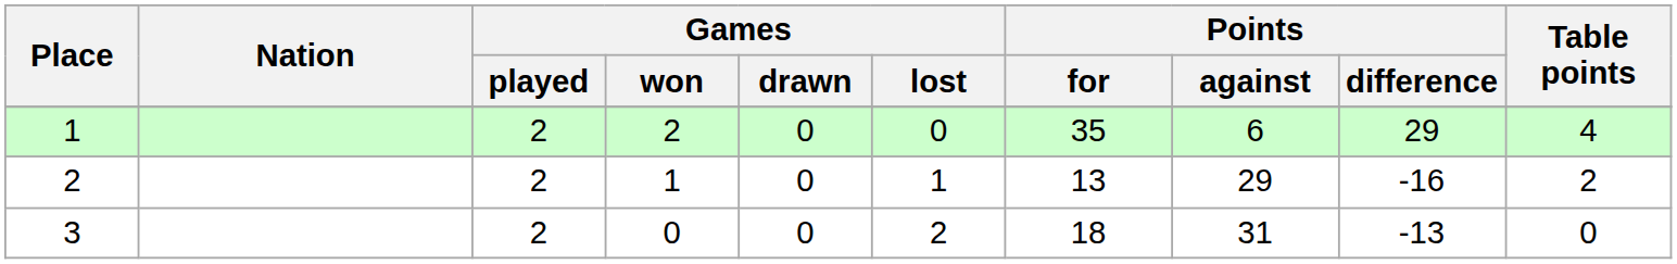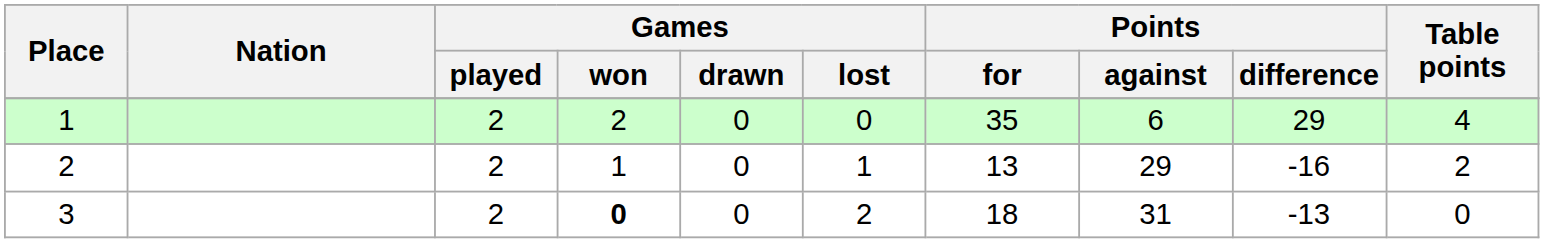3 | Games / won: normal -> bold
